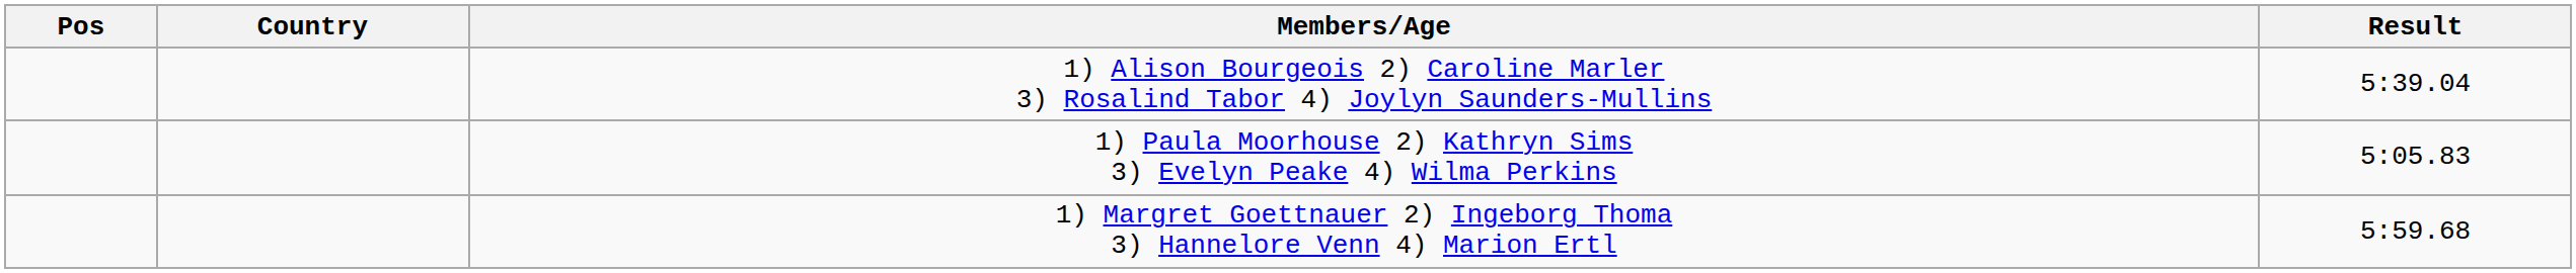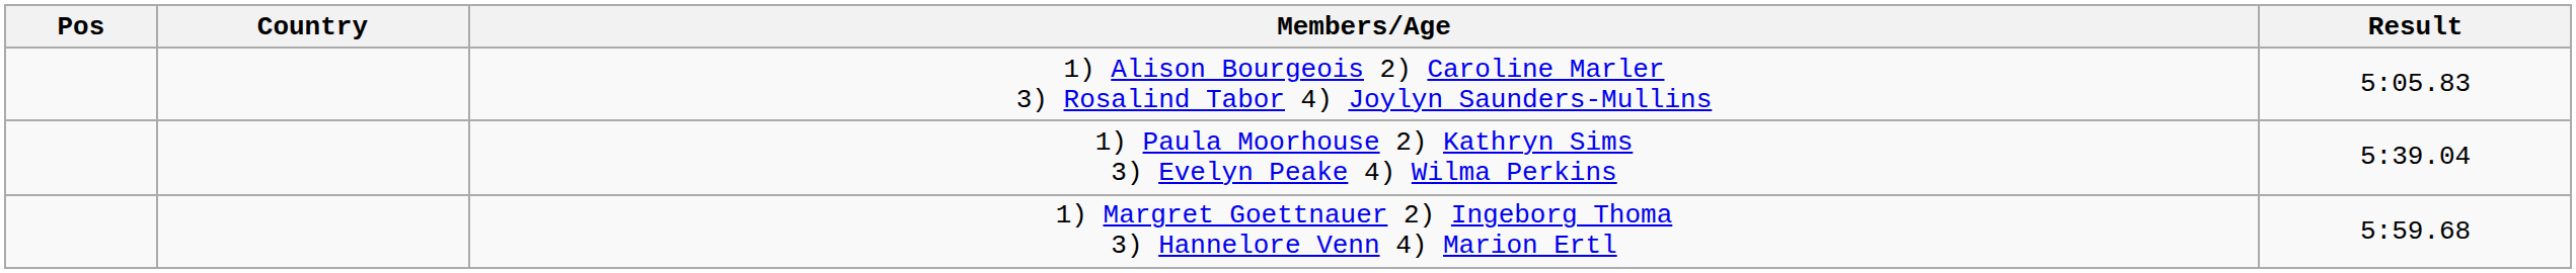row 2 | Result: 5:39.04 -> 5:05.83
row 3 | Result: 5:05.83 -> 5:39.04
